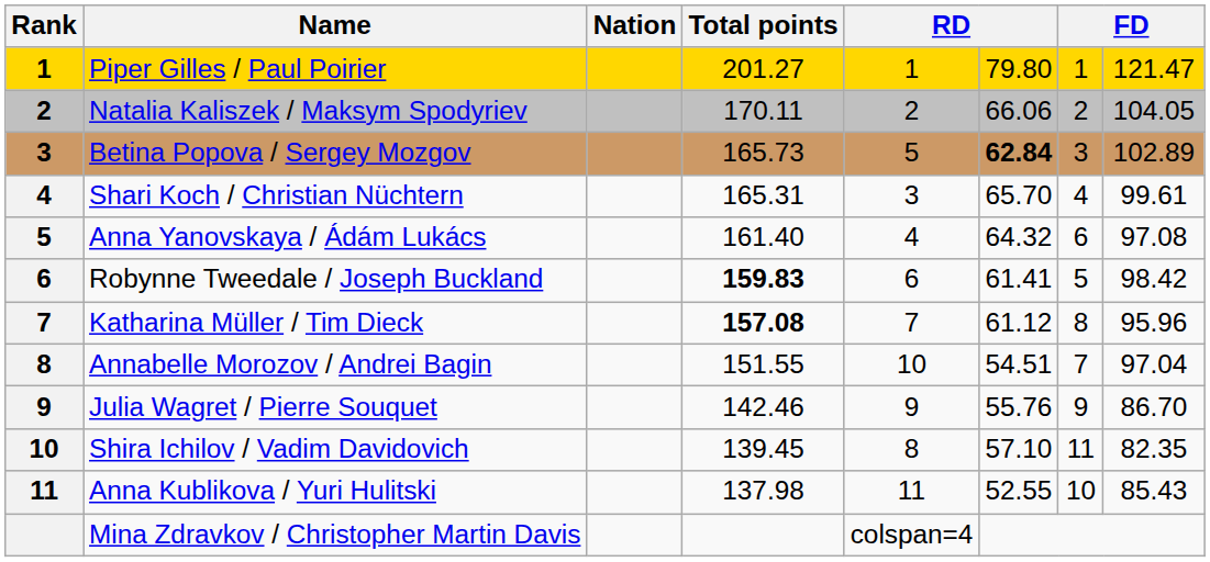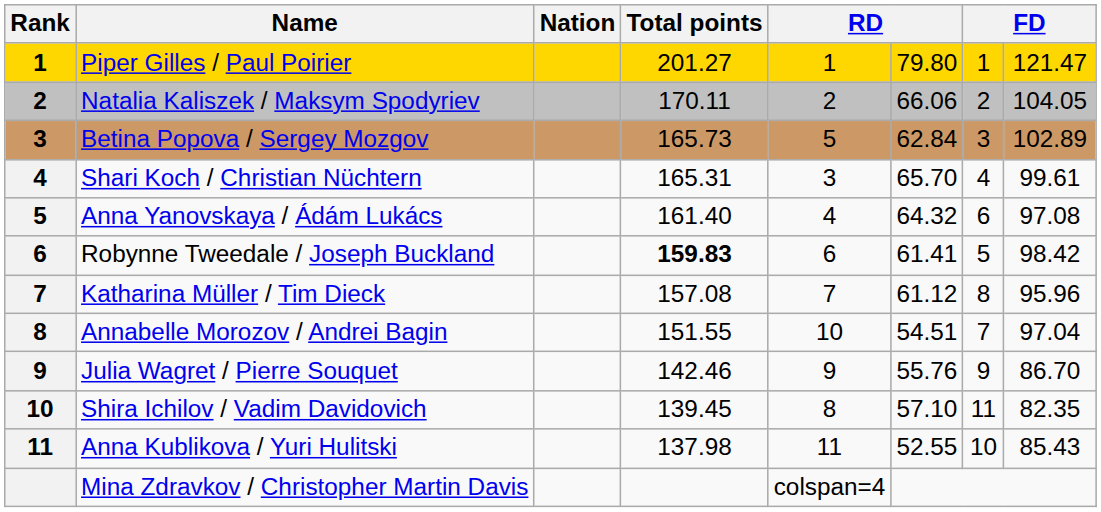Betina Popova / Sergey Mozgov | column 6: bold -> normal
Katharina Müller / Tim Dieck | Total points: bold -> normal
